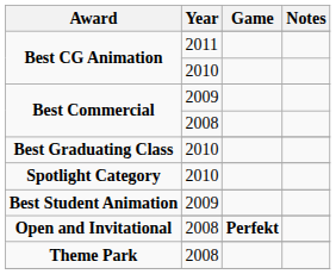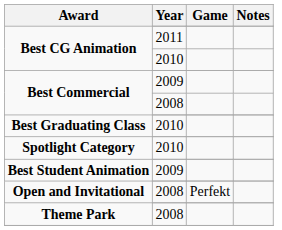Open and Invitational / 2008 | Game: bold -> normal
